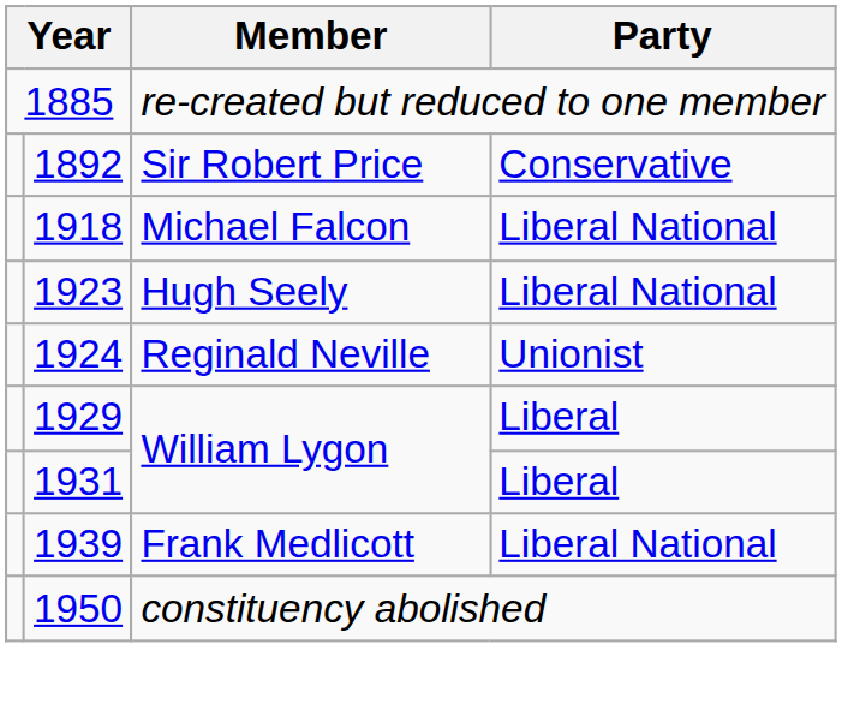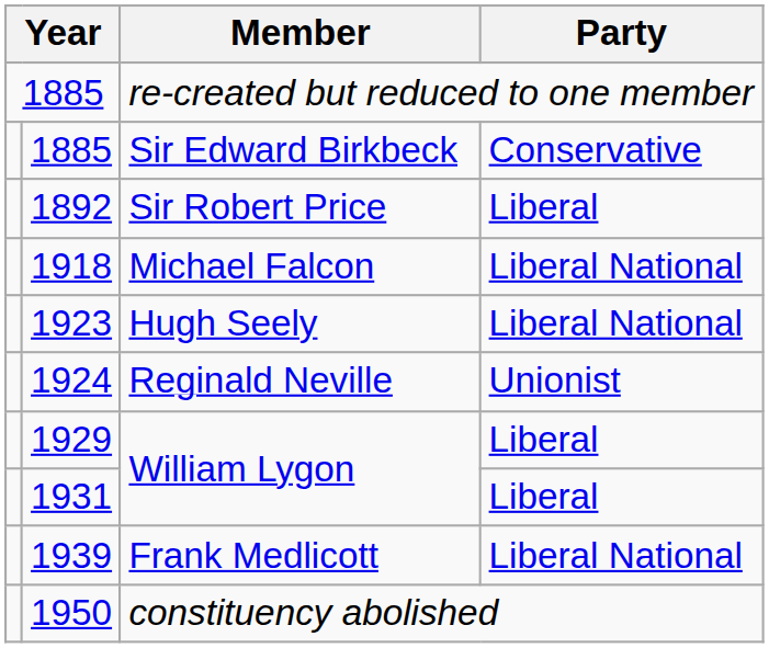+ row: 1885 | Sir Edward Birkbeck | Conservative
Sir Robert Price | Party: Conservative -> Liberal
